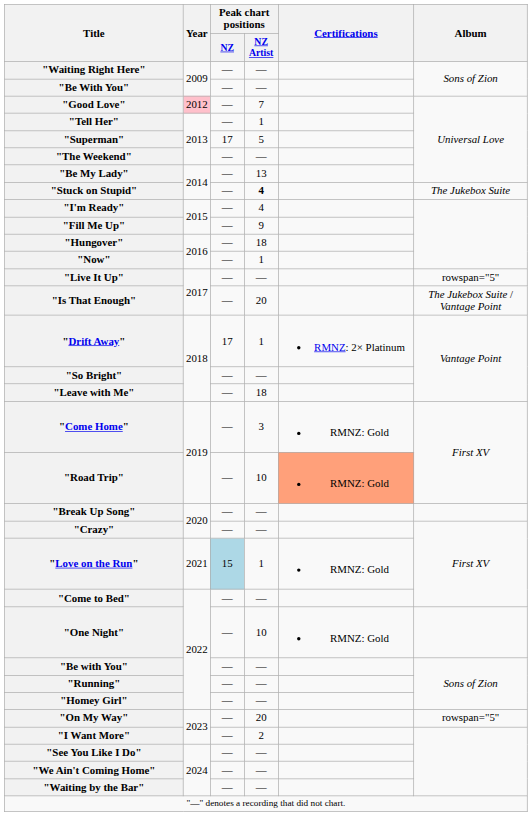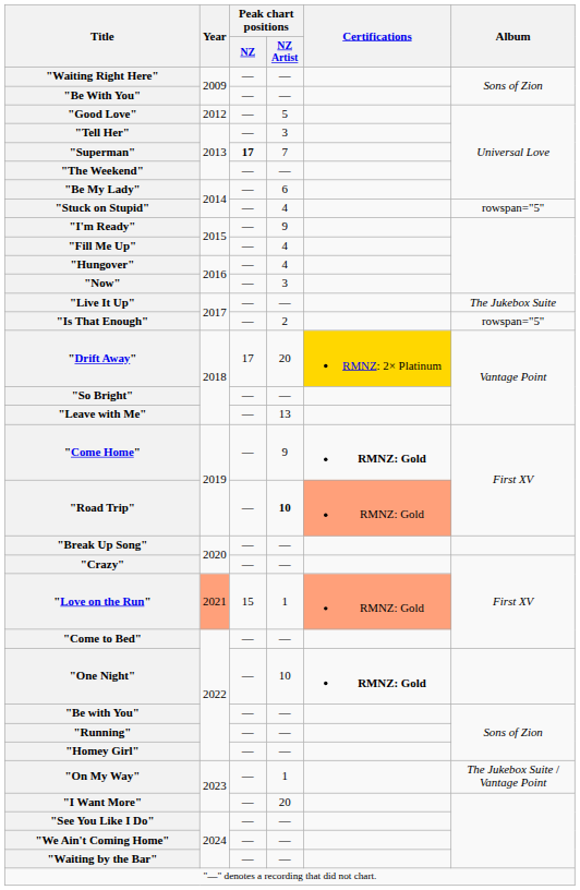"Good Love" | Year: pink background -> no background
"Good Love" | Peak chart positions / NZ Artist: 7 -> 5
"Tell Her" | Peak chart positions / NZ Artist: 1 -> 3
"Superman" | Peak chart positions / NZ: normal -> bold
"Superman" | Peak chart positions / NZ Artist: 5 -> 7
"Be My Lady" | Peak chart positions / NZ Artist: 13 -> 6
"Stuck on Stupid" | Peak chart positions / NZ Artist: bold -> normal
"Stuck on Stupid" | Album: The Jukebox Suite -> rowspan="5"
"I'm Ready" | Peak chart positions / NZ Artist: 4 -> 9
"Fill Me Up" | Peak chart positions / NZ Artist: 9 -> 4
"Hungover" | Peak chart positions / NZ Artist: 18 -> 4
"Now" | Peak chart positions / NZ Artist: 1 -> 3
"Live It Up" | Album: rowspan="5" -> The Jukebox Suite
"Is That Enough" | Peak chart positions / NZ Artist: 20 -> 2
"Is That Enough" | Album: The Jukebox Suite / Vantage Point -> rowspan="5"
"Drift Away" | Peak chart positions / NZ Artist: 1 -> 20
"Drift Away" | Certifications: no background -> gold background
"Leave with Me" | Peak chart positions / NZ Artist: 18 -> 13
"Come Home" | Peak chart positions / NZ Artist: 3 -> 9
"Come Home" | Certifications: normal -> bold
"Road Trip" | Peak chart positions / NZ Artist: normal -> bold
"Love on the Run" | Year: no background -> lightsalmon background
"Love on the Run" | Peak chart positions / NZ: lightblue background -> no background
"Love on the Run" | Certifications: no background -> lightsalmon background
"One Night" | Certifications: normal -> bold
"On My Way" | Peak chart positions / NZ Artist: 20 -> 1
"On My Way" | Album: rowspan="5" -> The Jukebox Suite / Vantage Point
"I Want More" | Peak chart positions / NZ Artist: 2 -> 20
